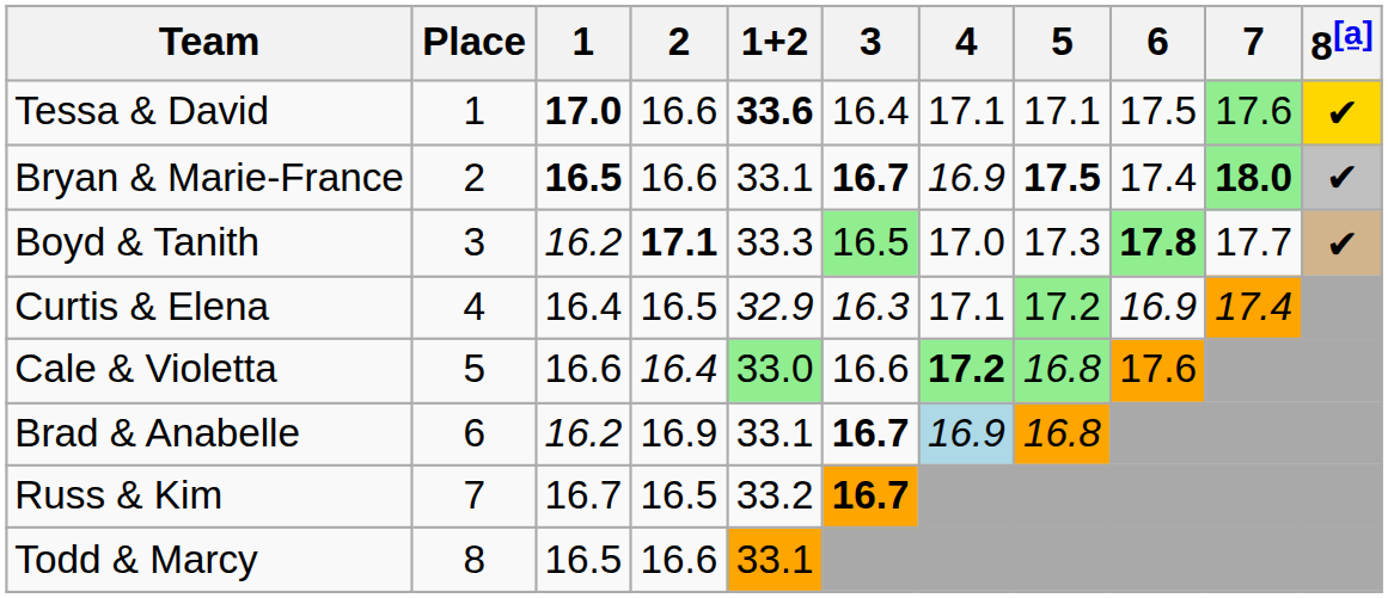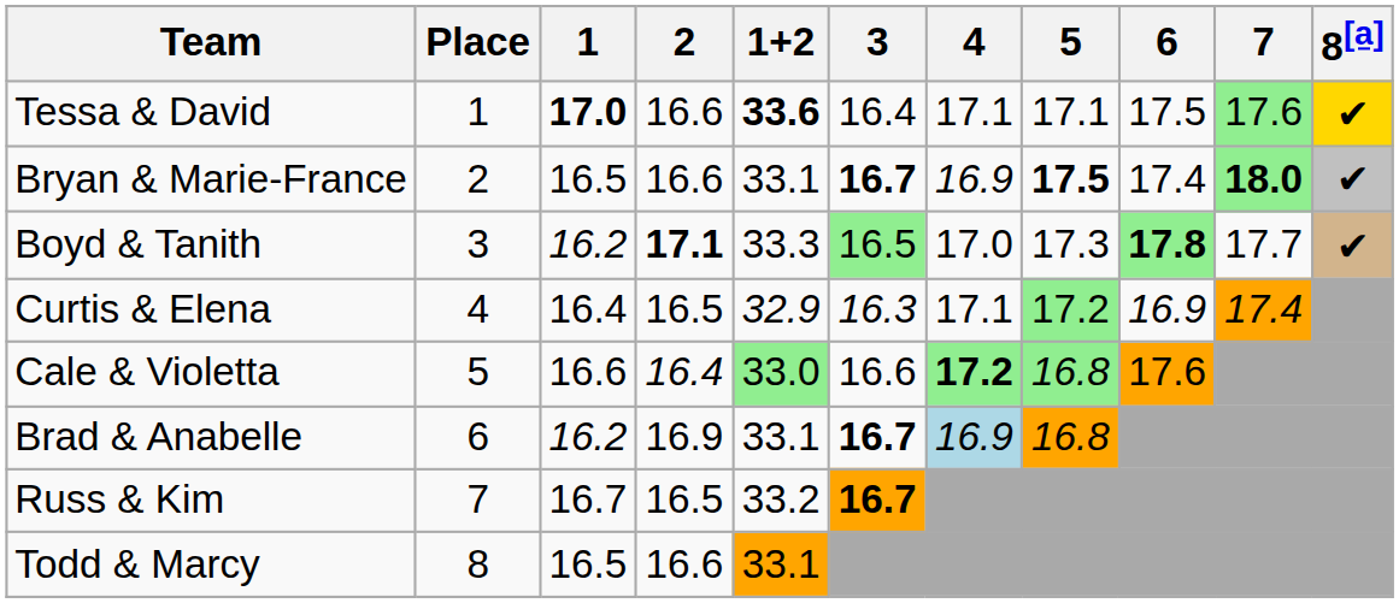Bryan & Marie-France | 1: bold -> normal
